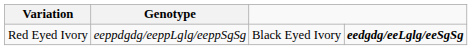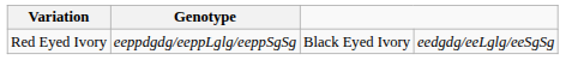Red Eyed Ivory | column 4: bold -> normal
